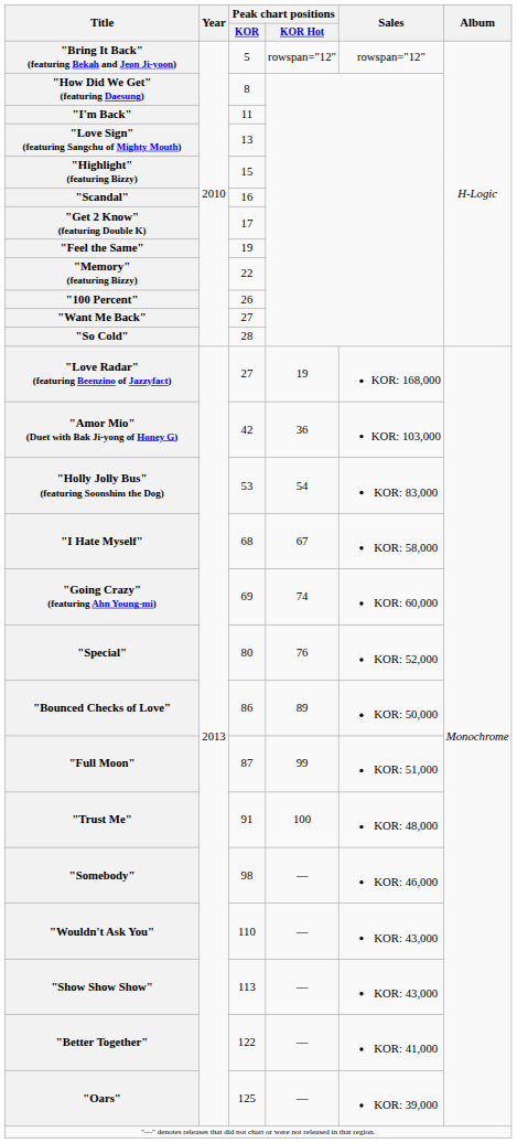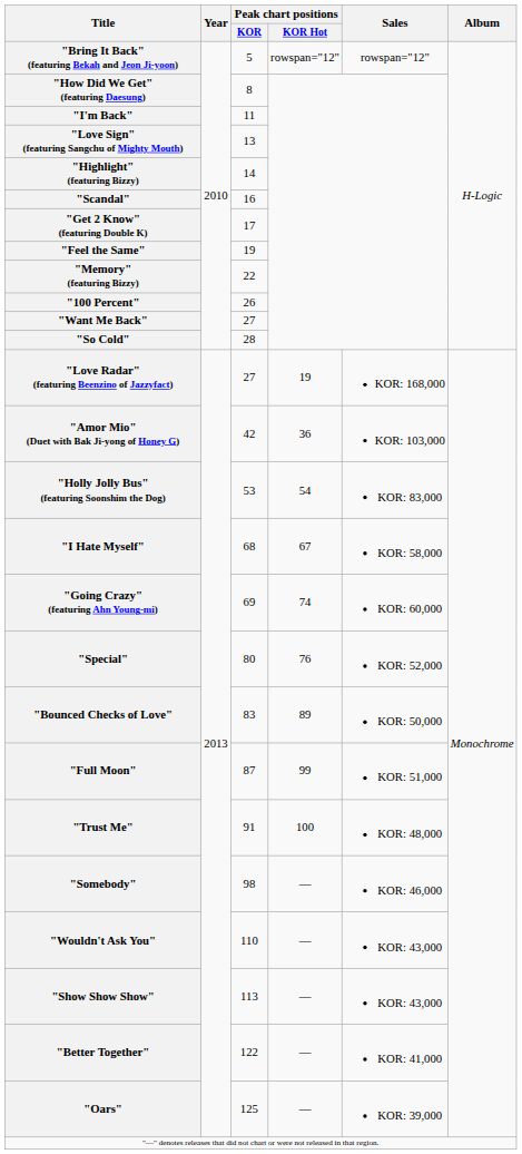"Highlight" (featuring Bizzy) | Peak chart positions / KOR: 15 -> 14
"Bounced Checks of Love" | Peak chart positions / KOR: 86 -> 83
